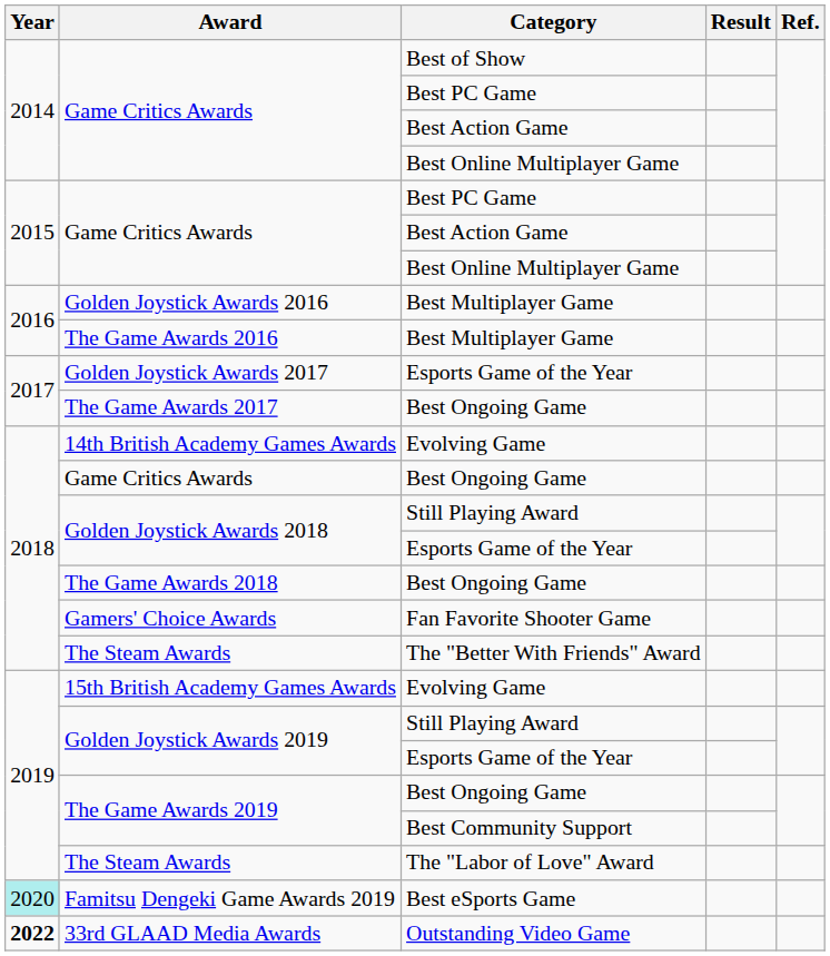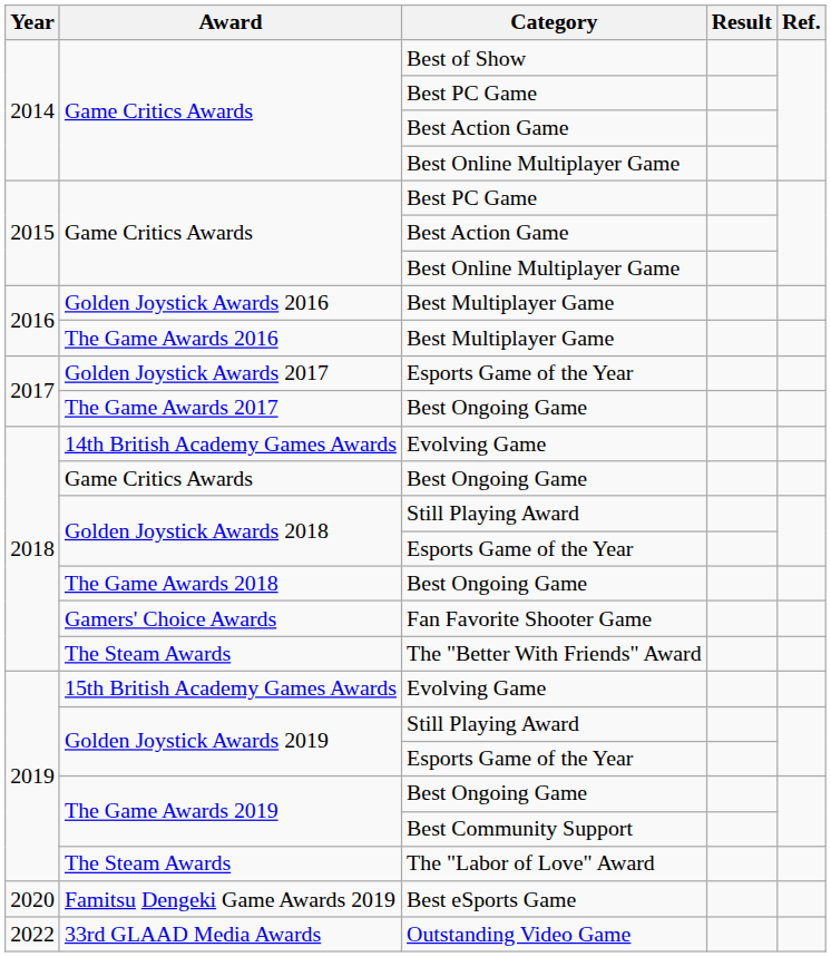Famitsu Dengeki Game Awards 2019 | Year: paleturquoise background -> no background
33rd GLAAD Media Awards | Year: bold -> normal
